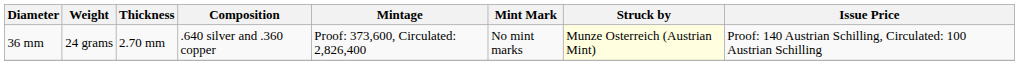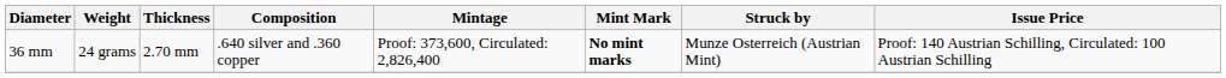36 mm | Mint Mark: normal -> bold
36 mm | Struck by: lightyellow background -> no background
